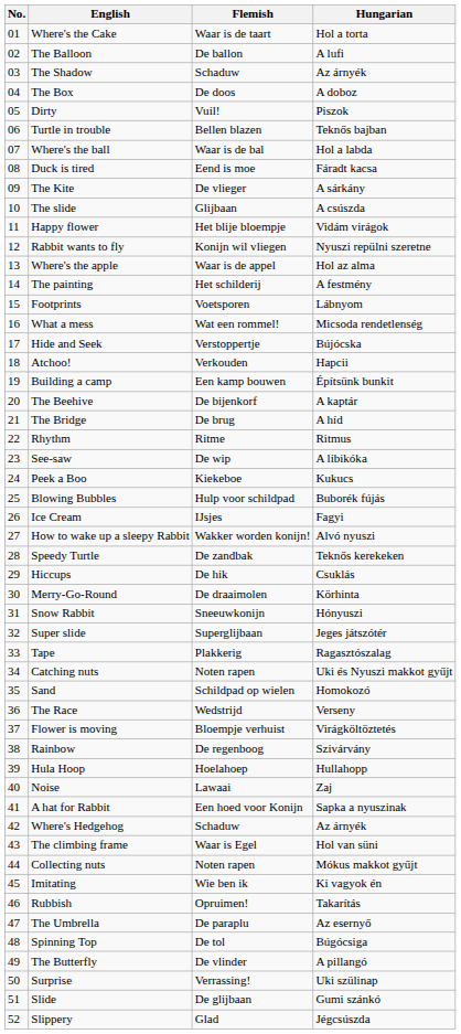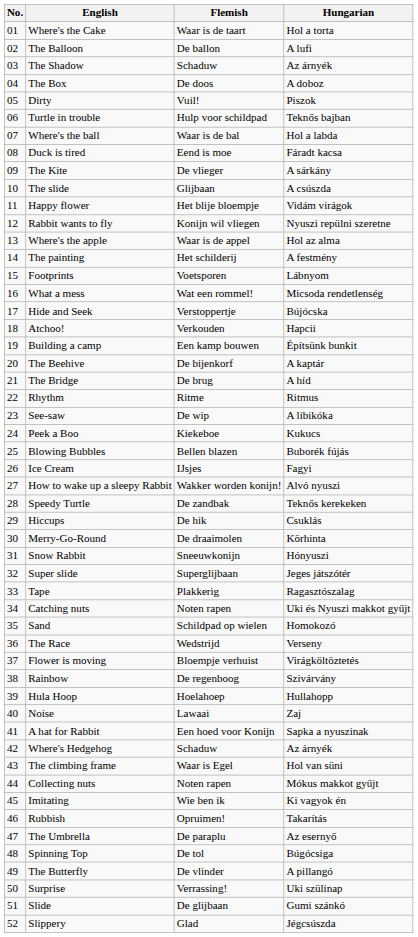Turtle in trouble | Flemish: Bellen blazen -> Hulp voor schildpad
Blowing Bubbles | Flemish: Hulp voor schildpad -> Bellen blazen
